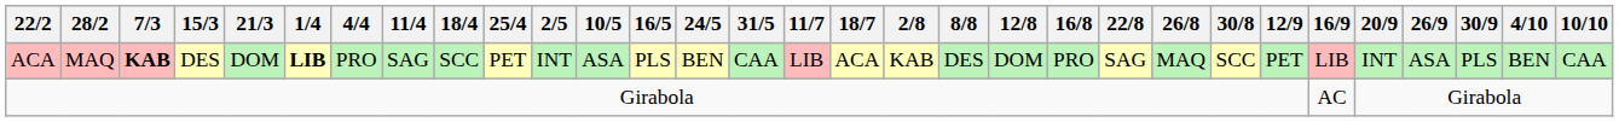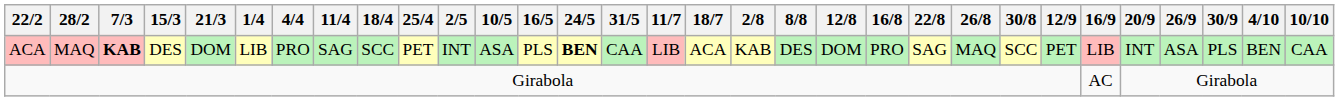row 2 | 1/4: bold -> normal
row 2 | 24/5: normal -> bold
